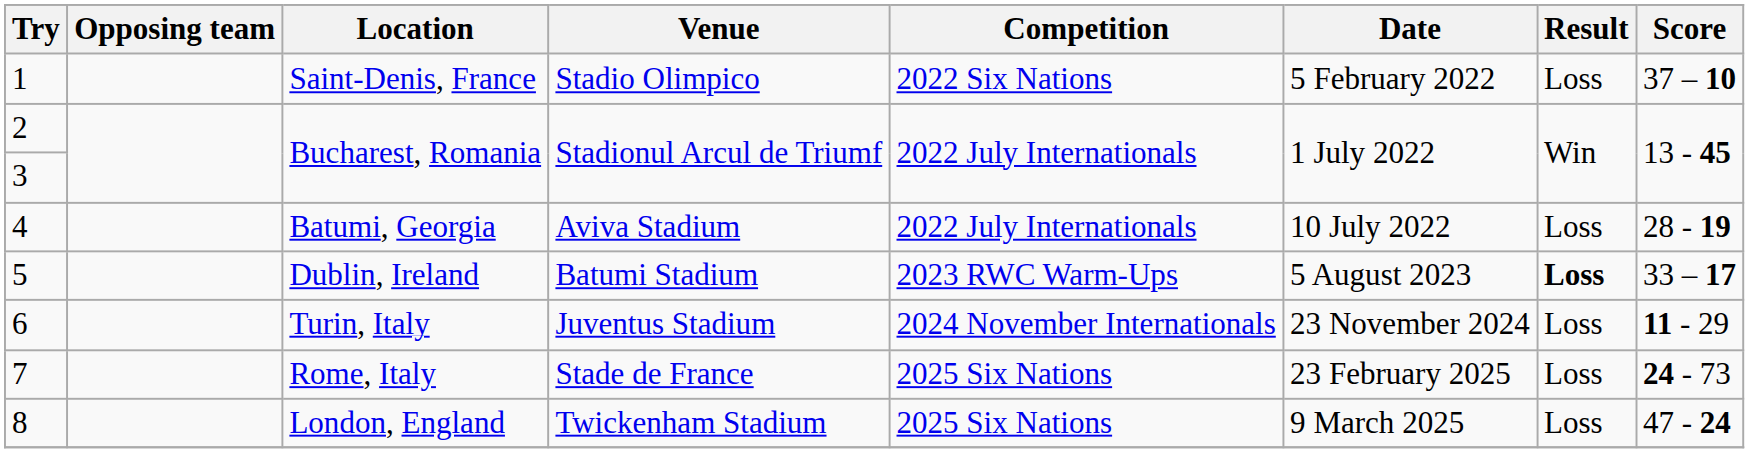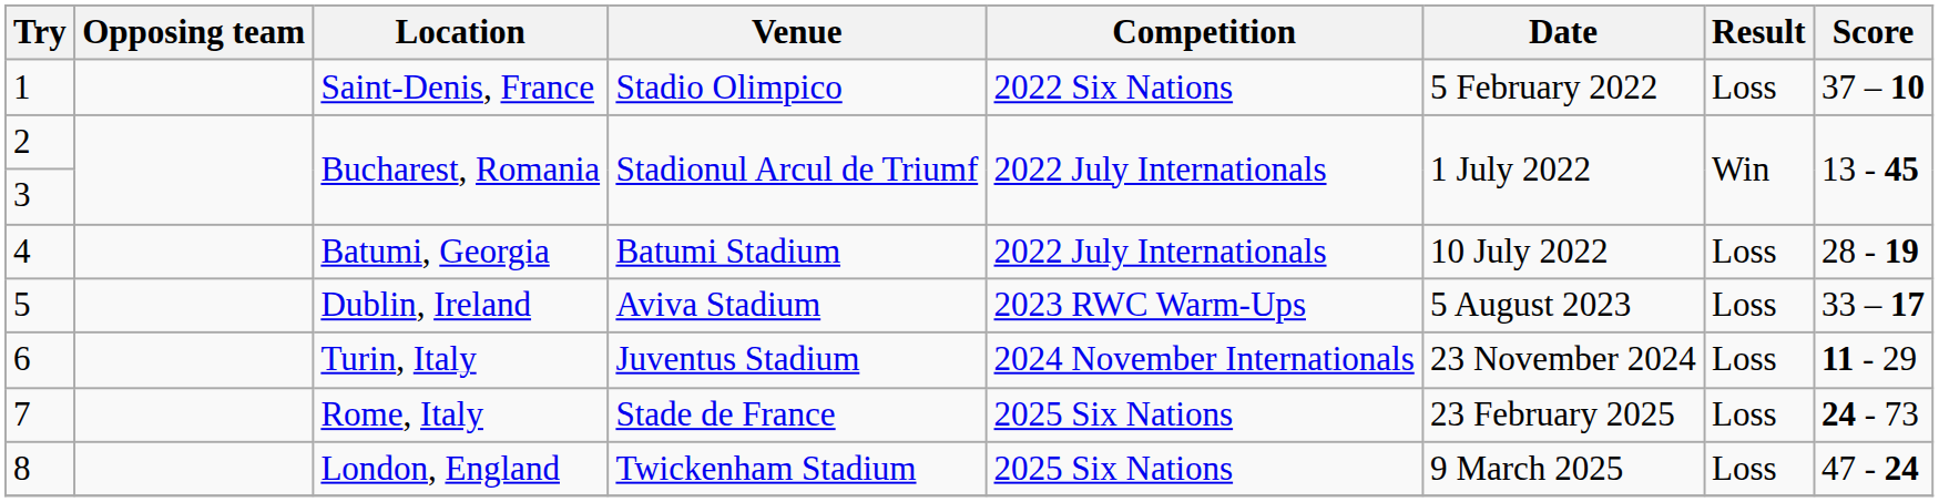4 | Venue: Aviva Stadium -> Batumi Stadium
5 | Venue: Batumi Stadium -> Aviva Stadium
5 | Result: bold -> normal
